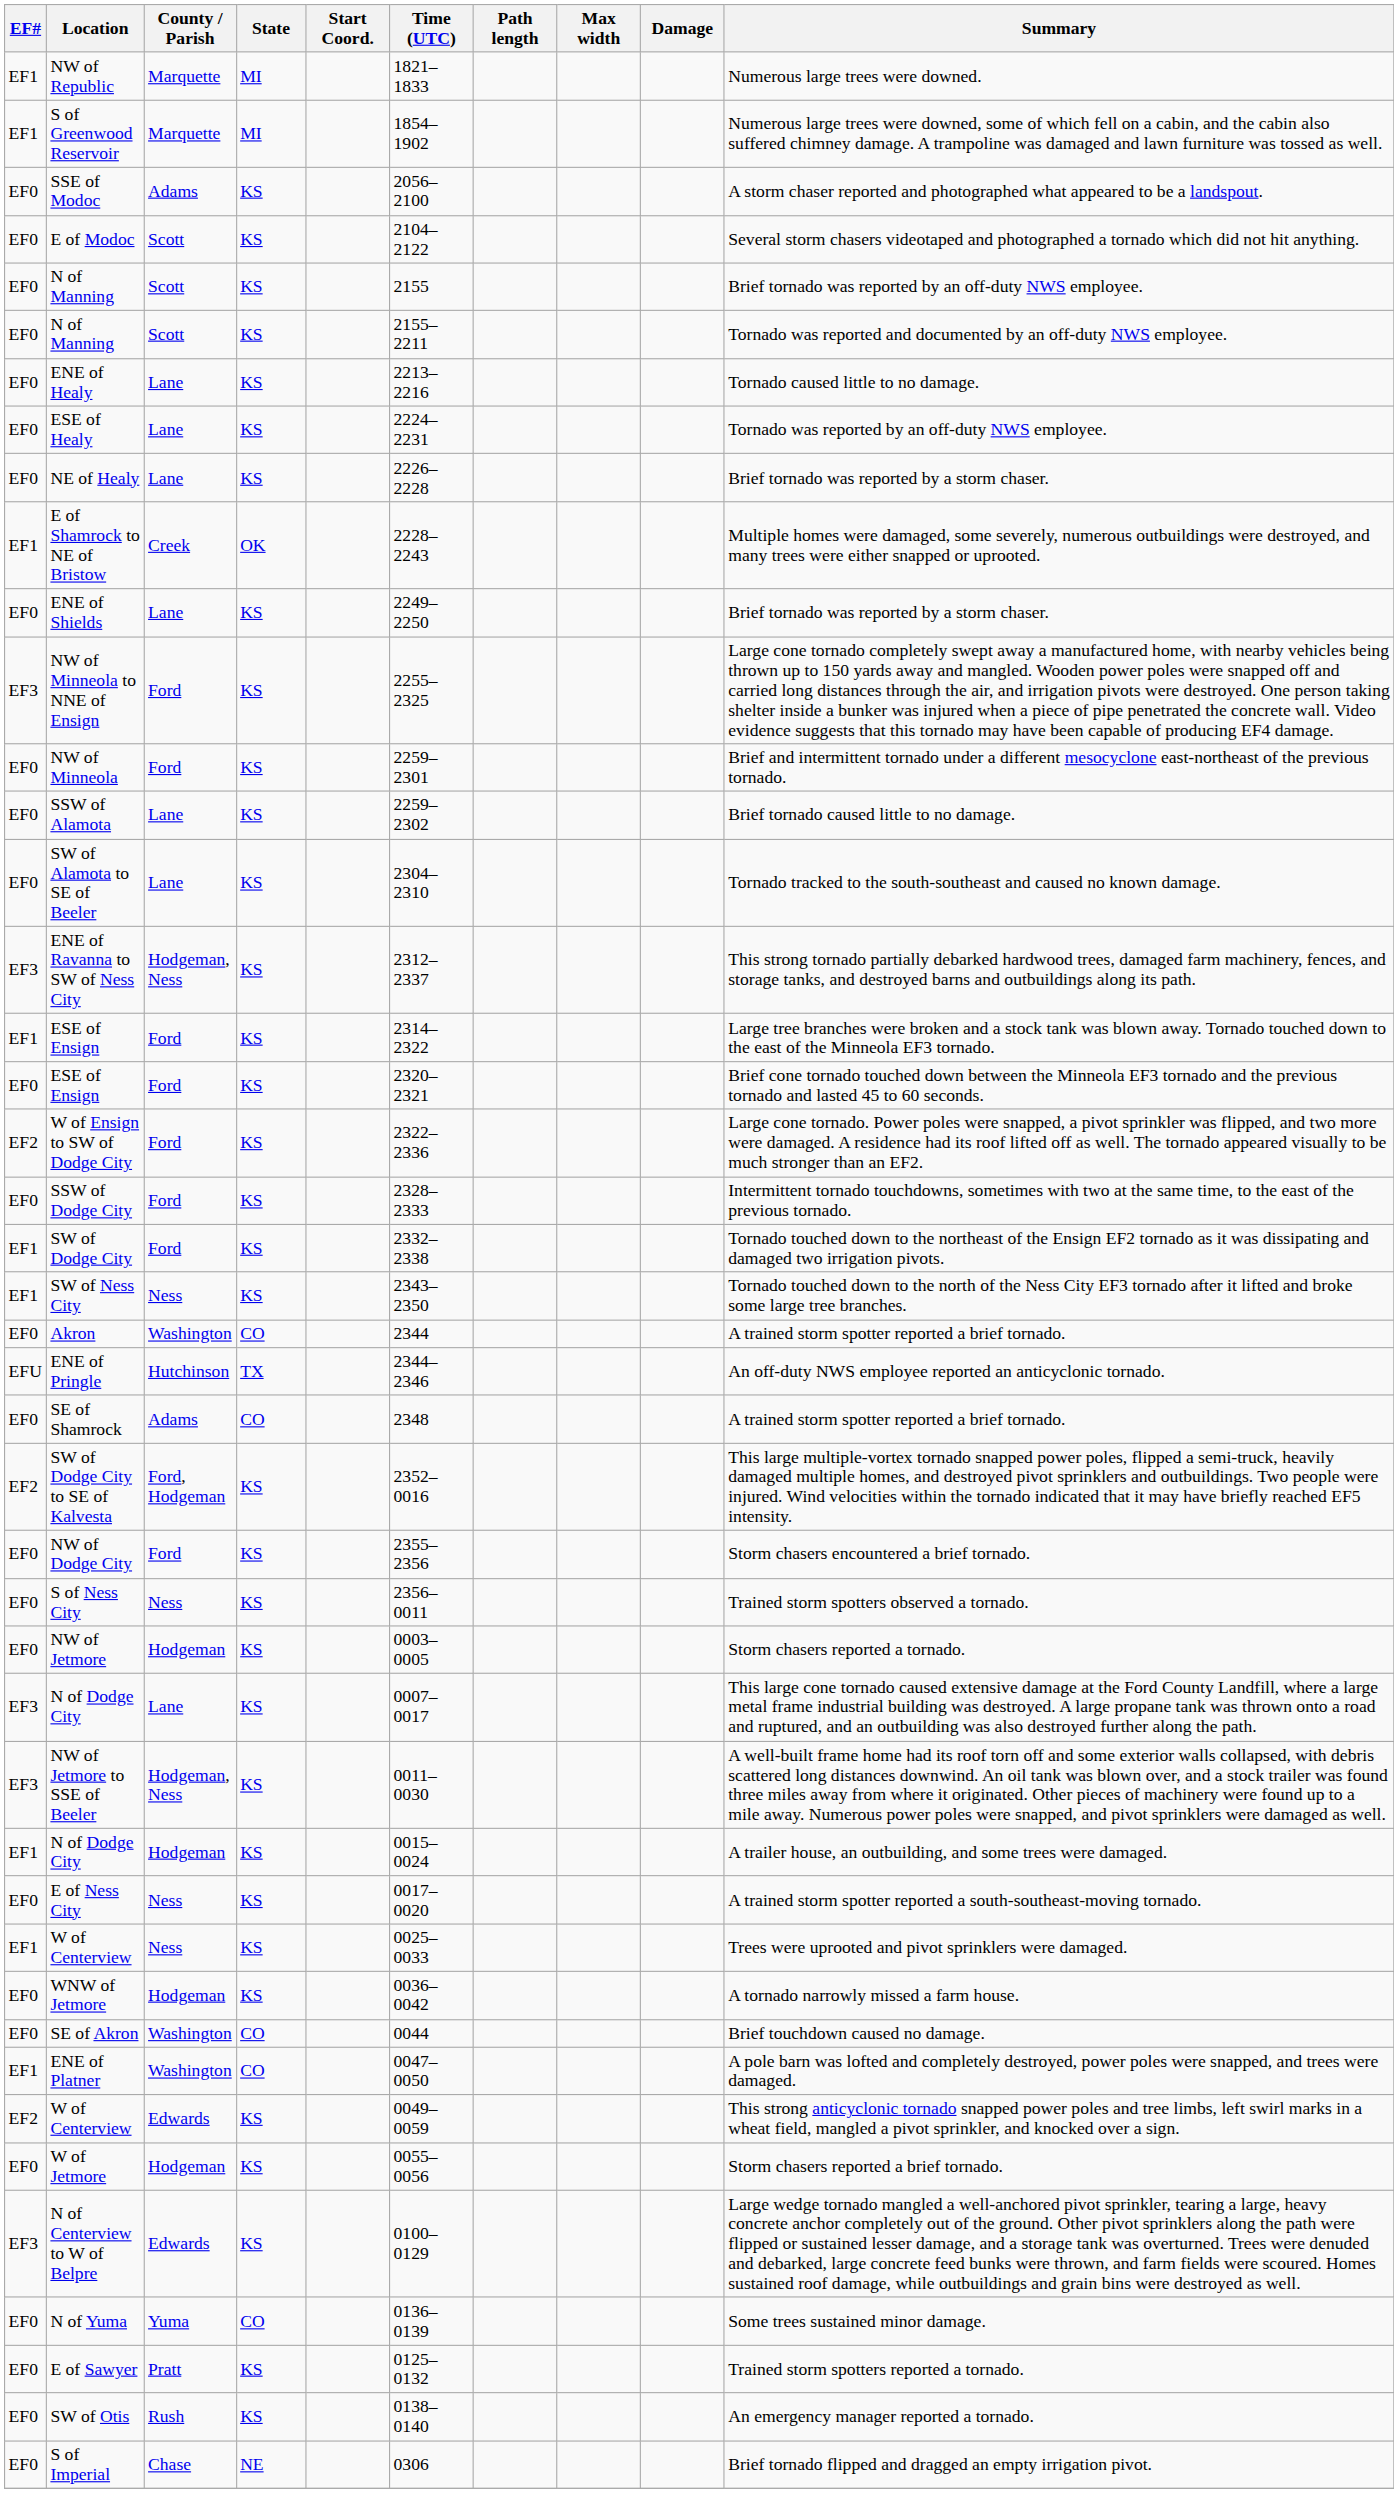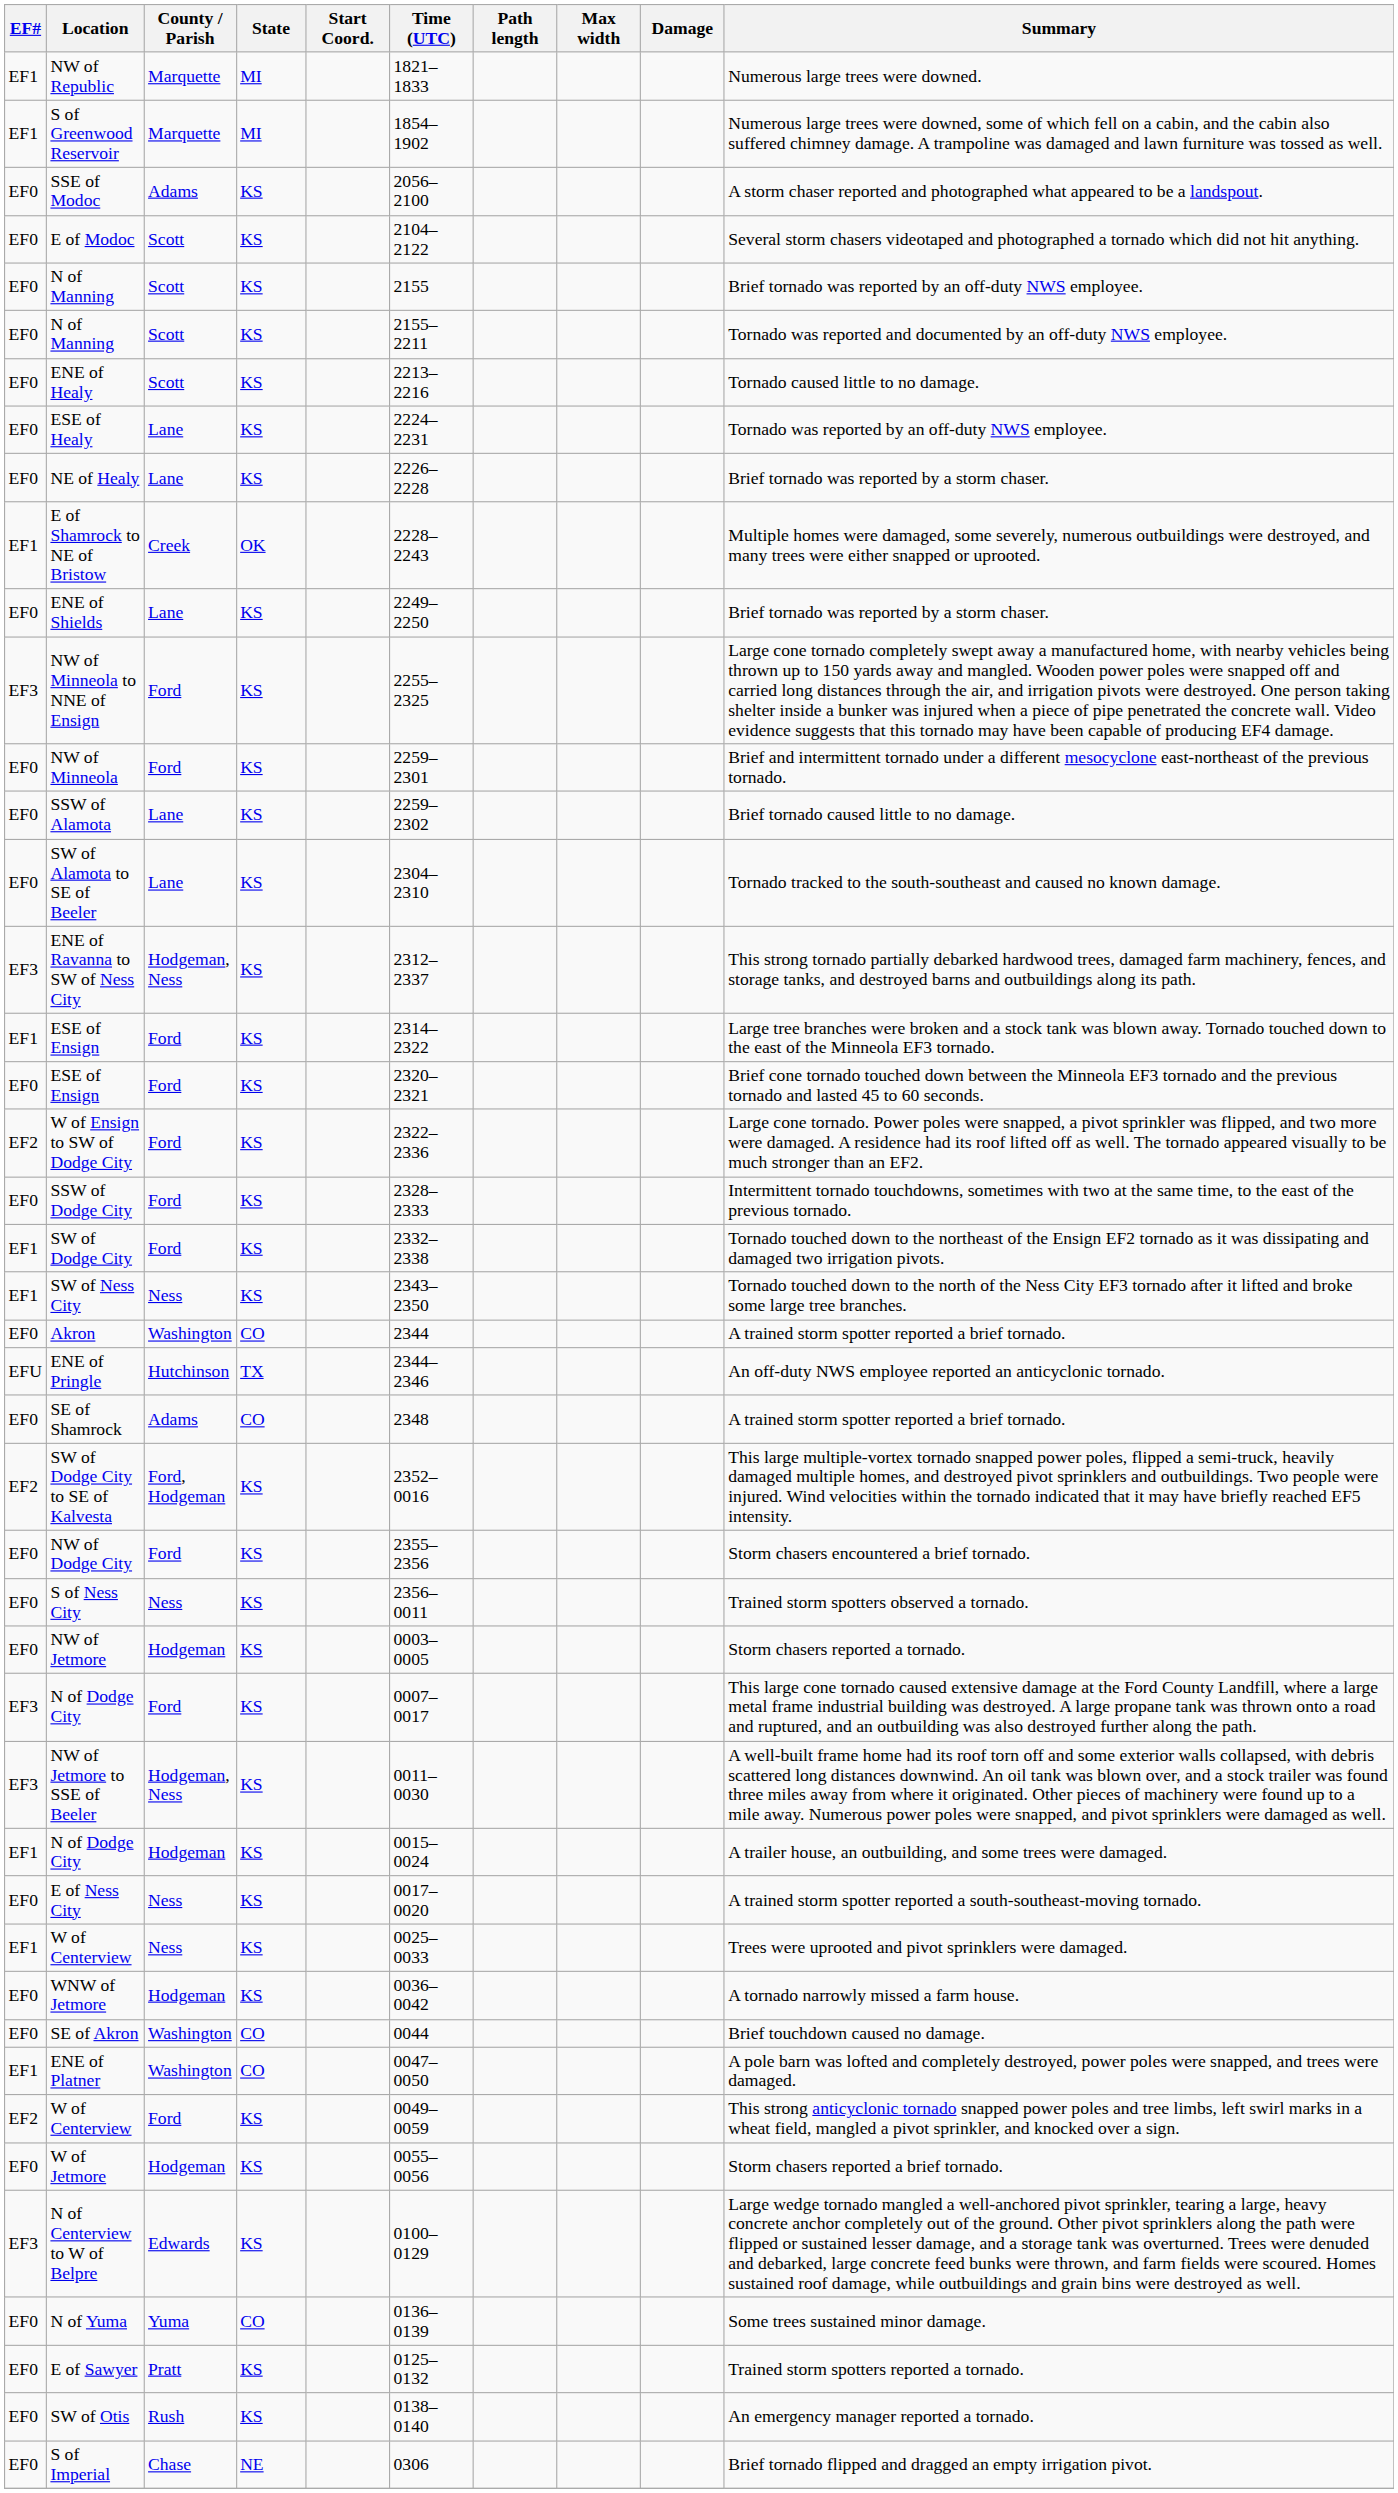ENE of Healy | County / Parish: Lane -> Scott
EF3 / N of Dodge City | County / Parish: Lane -> Ford
EF2 / W of Centerview | County / Parish: Edwards -> Ford
